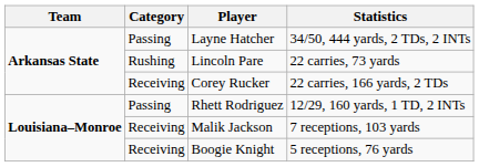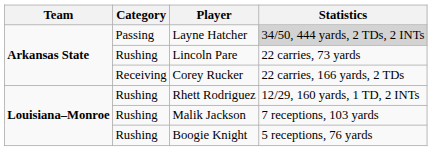Layne Hatcher | Statistics: no background -> lightgrey background
Rhett Rodriguez | Category: Passing -> Rushing
Malik Jackson | Category: Receiving -> Rushing
Boogie Knight | Category: Receiving -> Rushing
